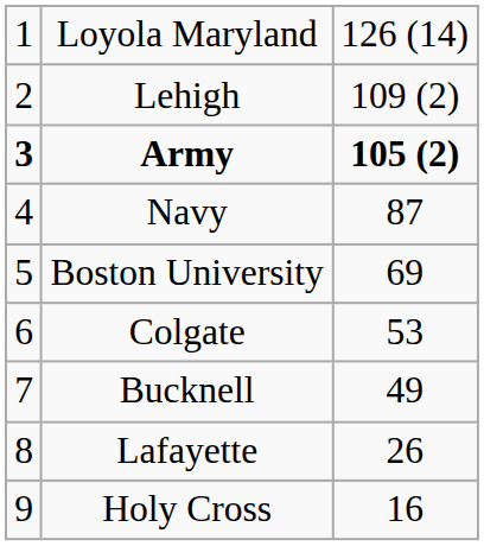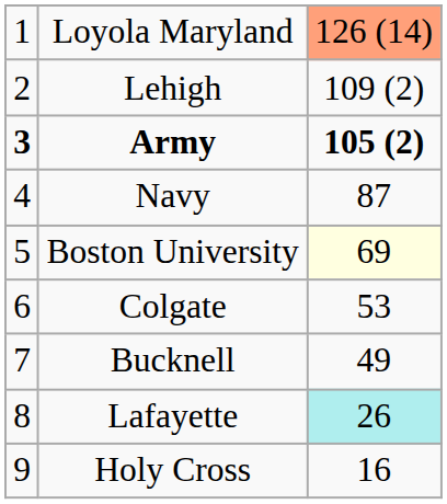Loyola Maryland | column 3: no background -> lightsalmon background
Boston University | column 3: no background -> lightyellow background
Lafayette | column 3: no background -> paleturquoise background
